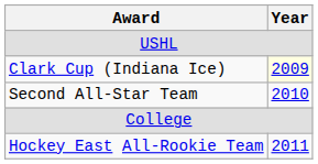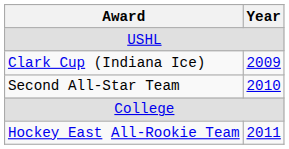Clark Cup (Indiana Ice) | Year: lightyellow background -> no background
